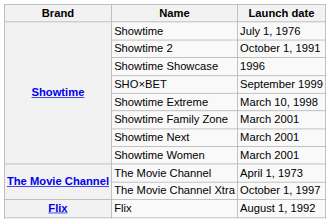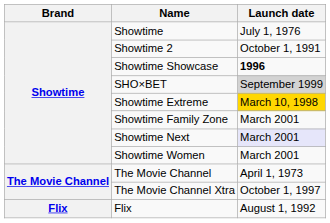Showtime Showcase | Launch date: normal -> bold
SHO×BET | Launch date: no background -> lightgrey background
Showtime Extreme | Launch date: no background -> gold background
Showtime Next | Launch date: no background -> lavender background
